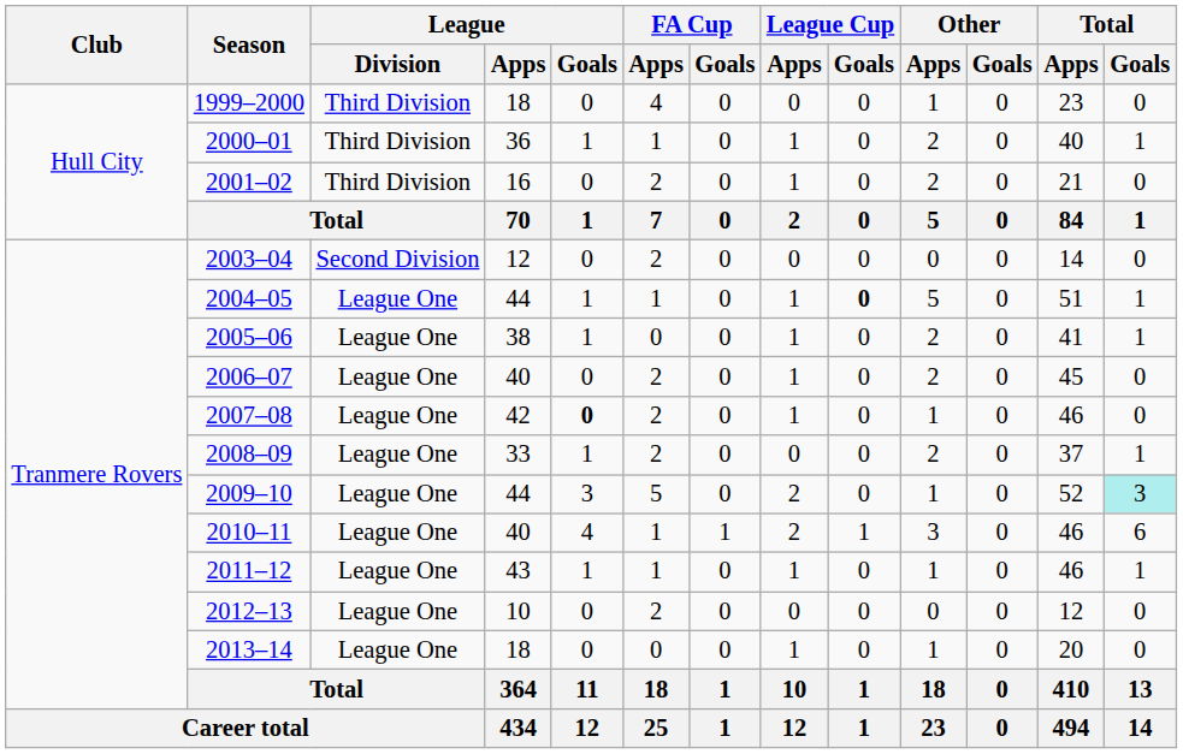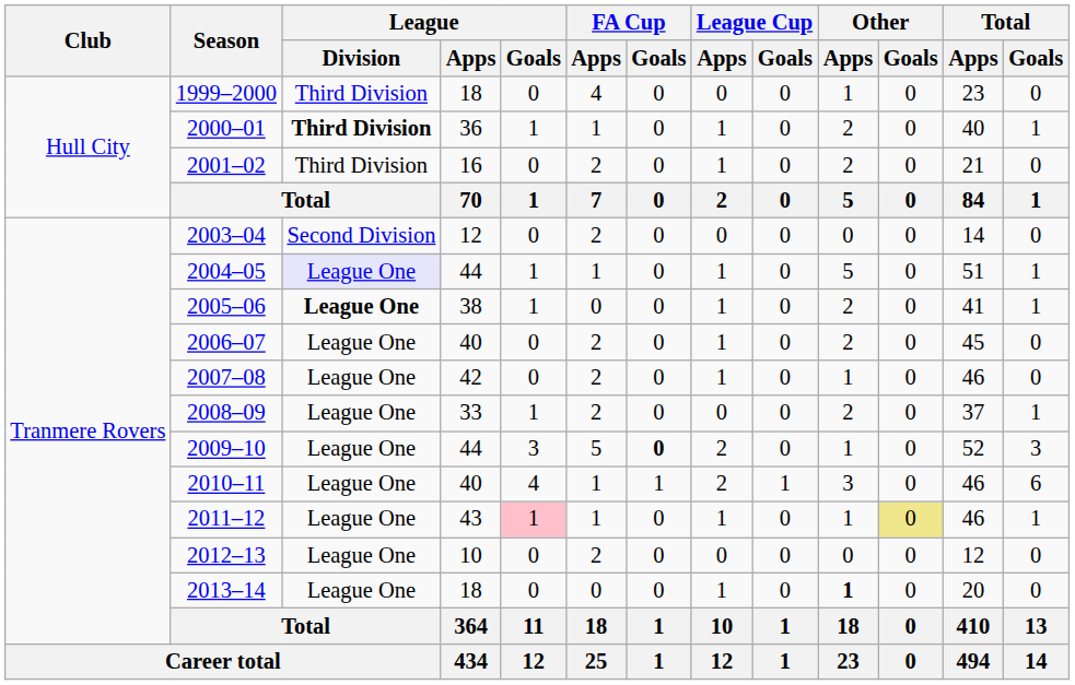2000–01 | League / Division: normal -> bold
2004–05 | League / Division: no background -> lavender background
2004–05 | League Cup / Goals: bold -> normal
2005–06 | League / Division: normal -> bold
2007–08 | League / Goals: bold -> normal
2009–10 | FA Cup / Goals: normal -> bold
2009–10 | Total / Goals: paleturquoise background -> no background
2011–12 | League / Goals: no background -> pink background
2011–12 | Other / Goals: no background -> khaki background
2013–14 | Other / Apps: normal -> bold
